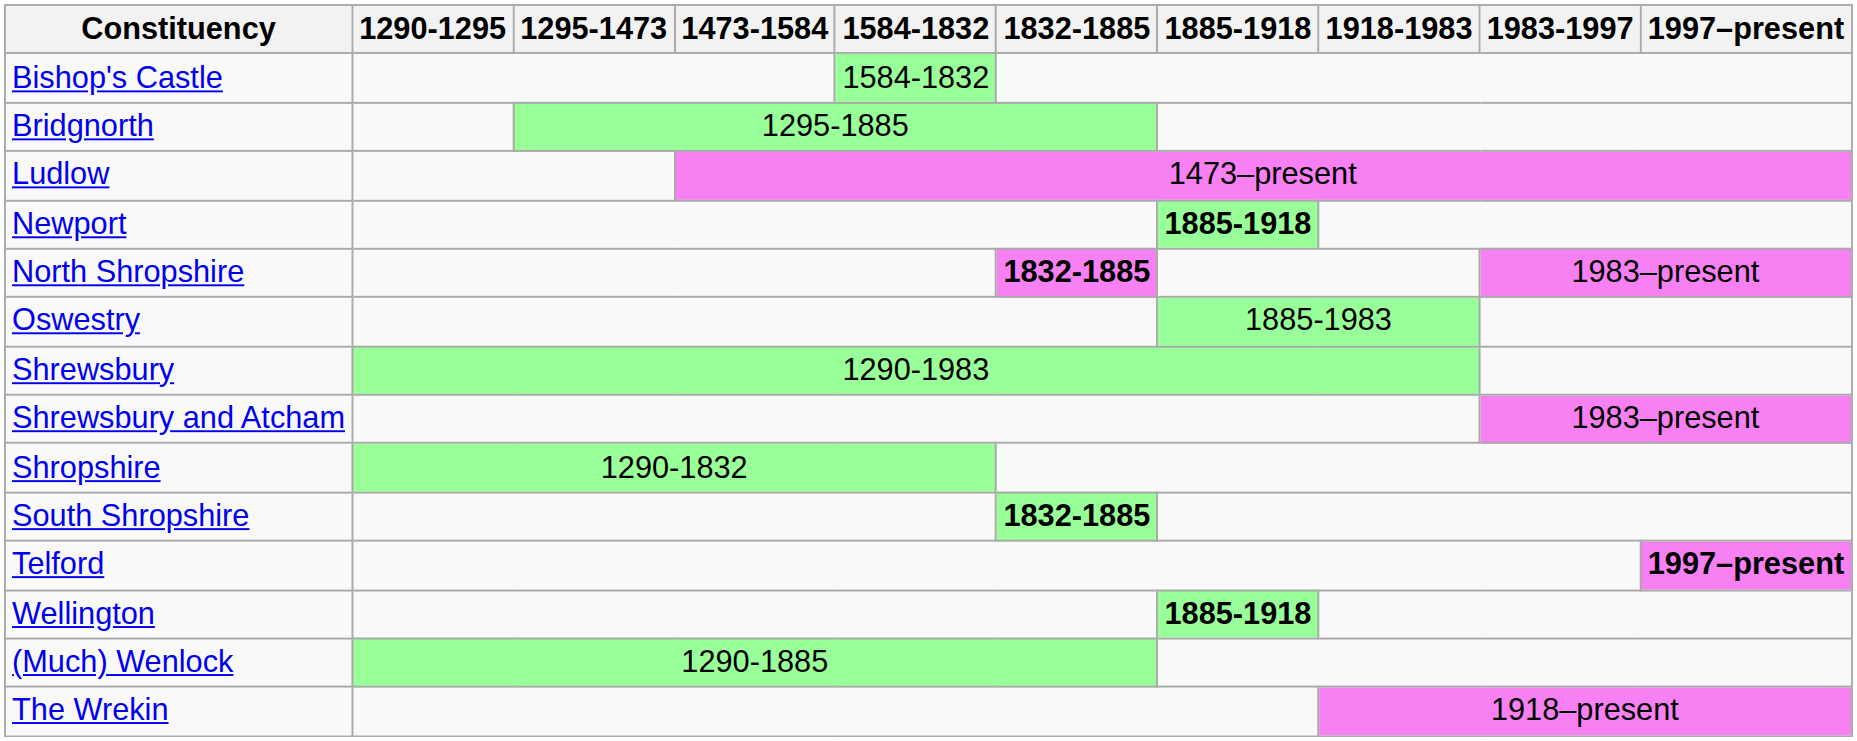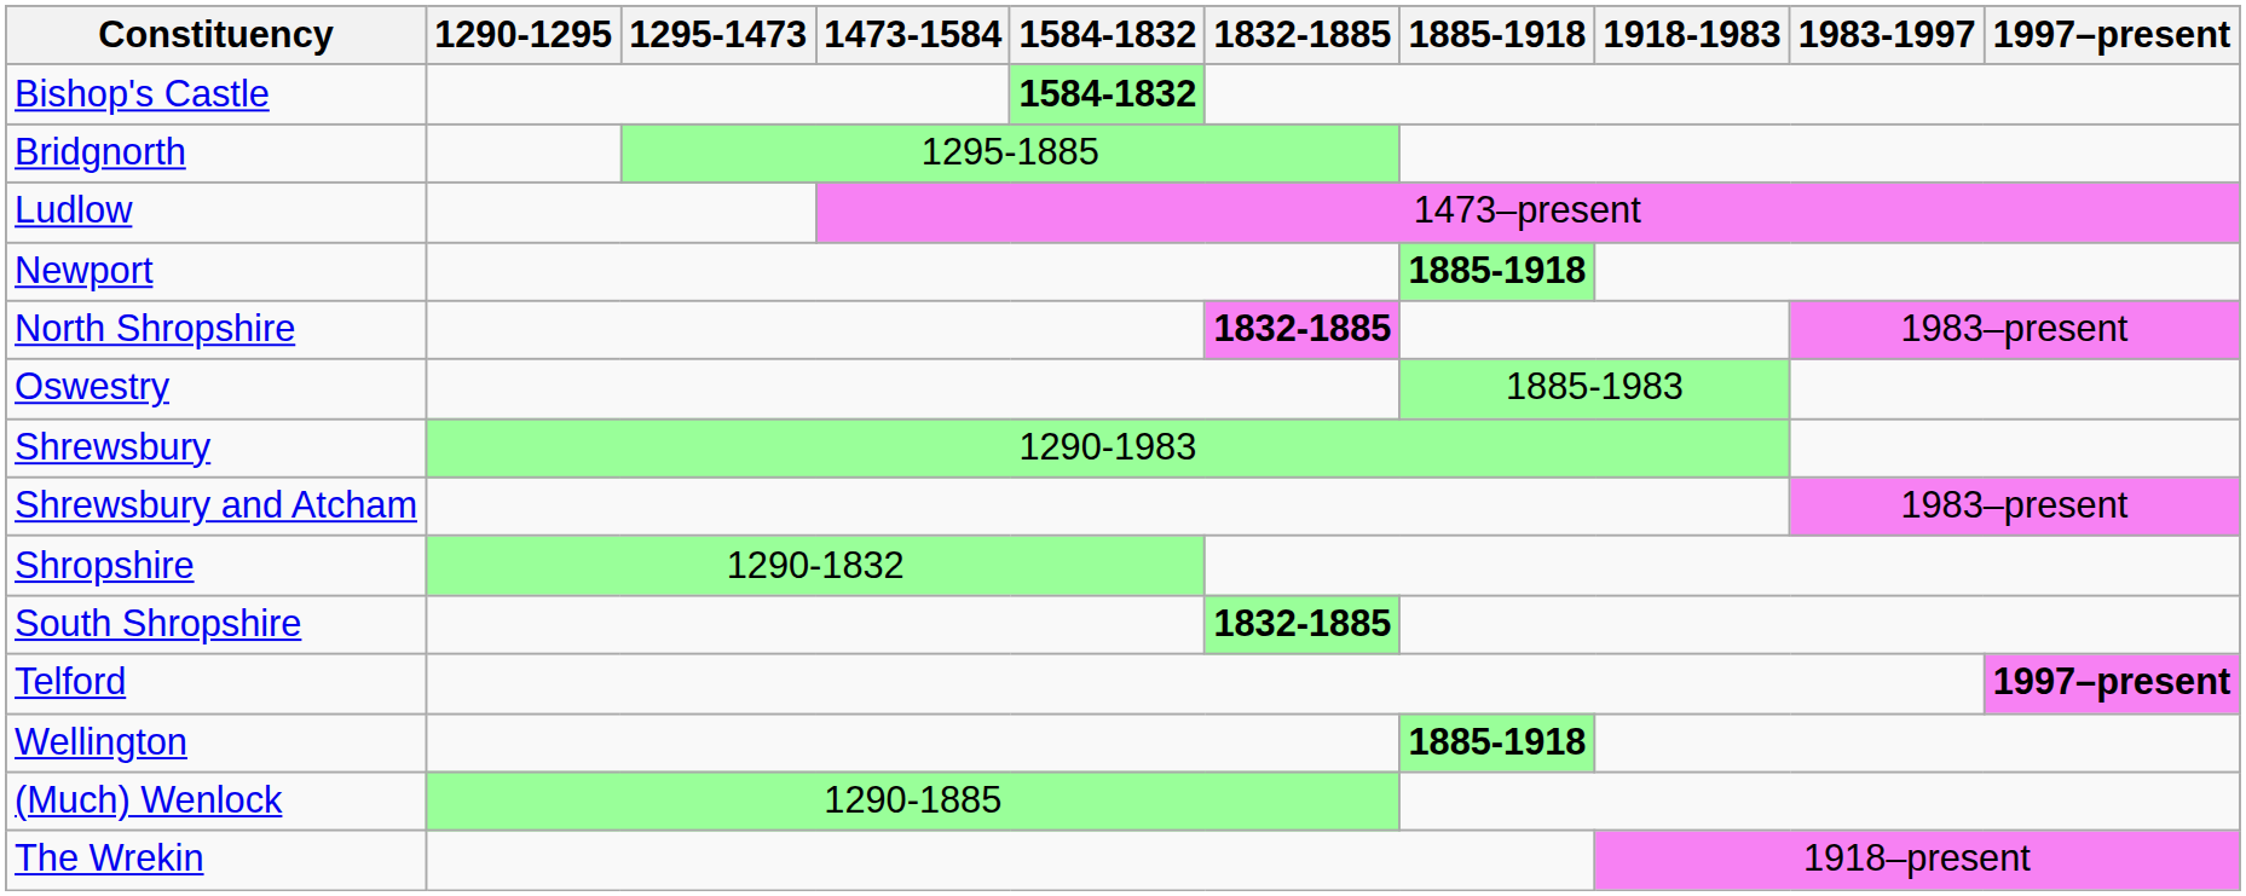Bishop's Castle | 1584-1832: normal -> bold
